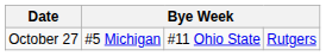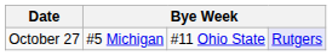October 27 | column 4: no background -> lavender background
